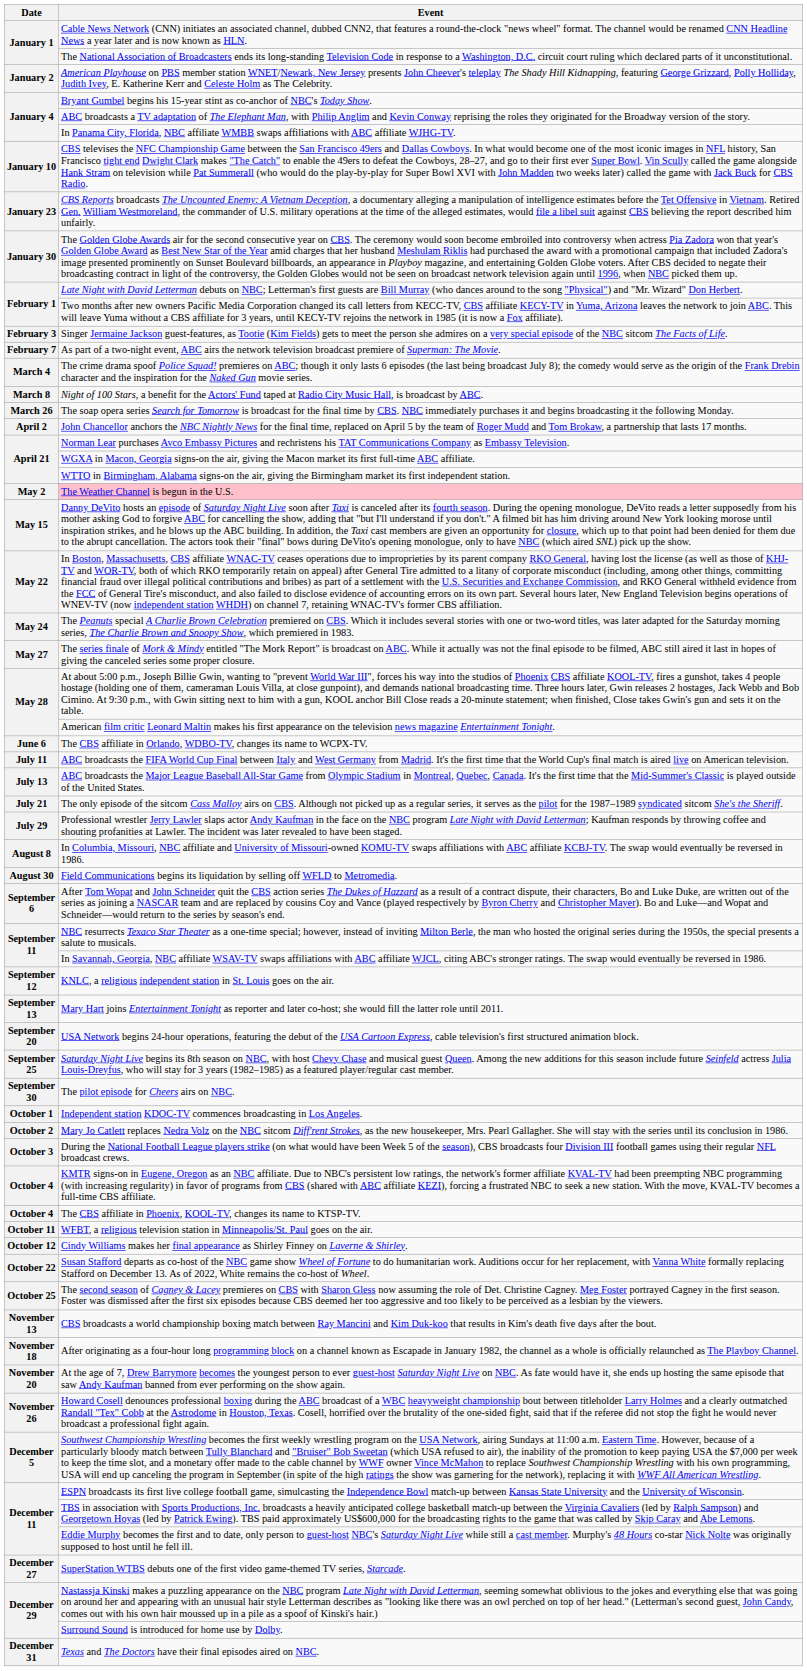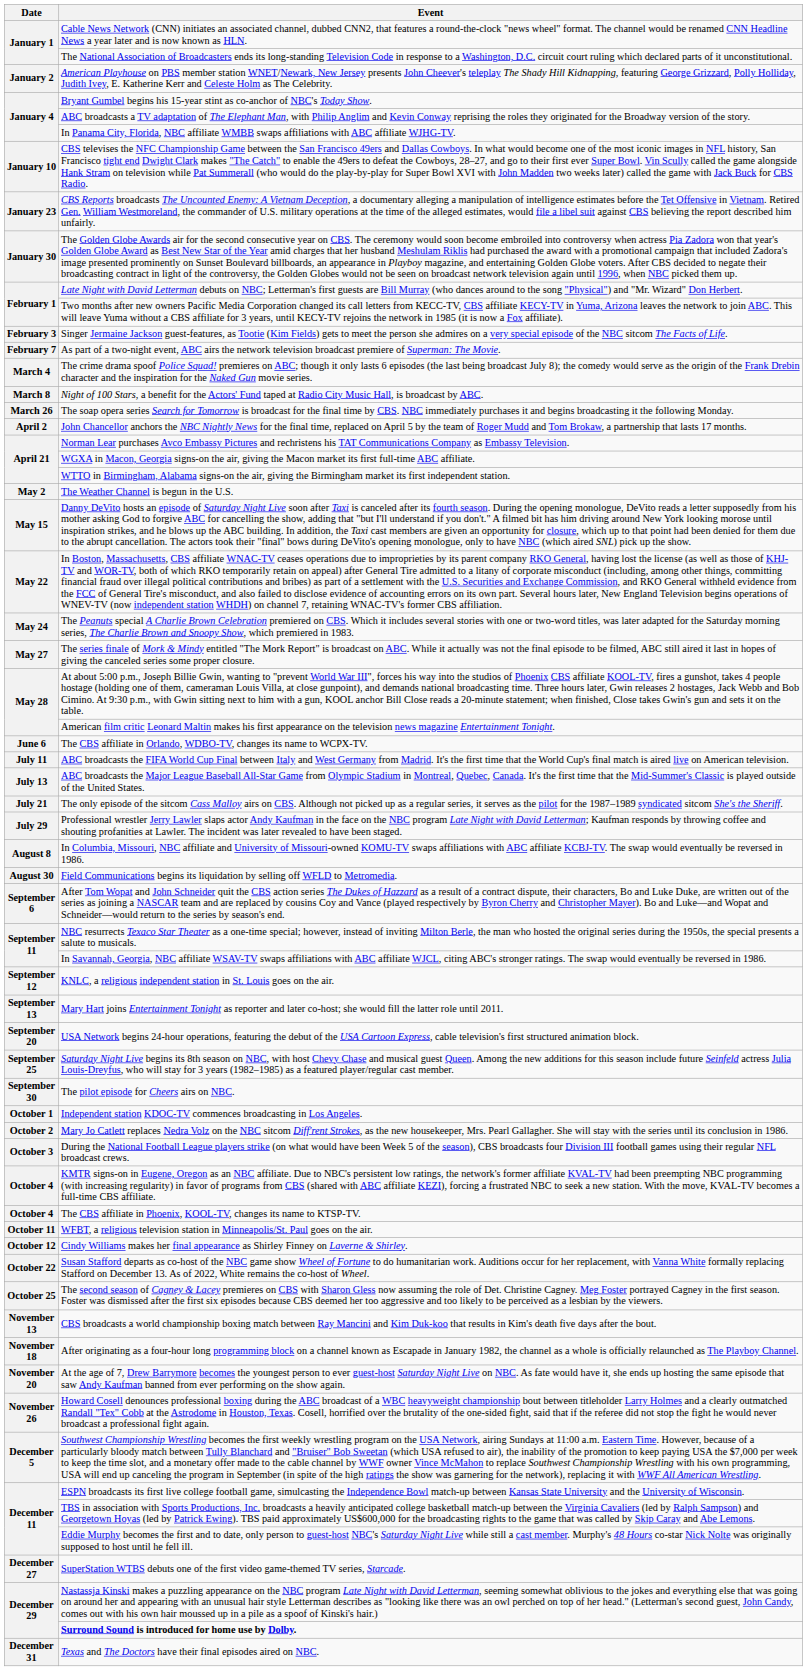The Weather Channel is begun in the U.S. | Event: pink background -> no background
Surround Sound is introduced for home use by Dolby. | Event: normal -> bold
